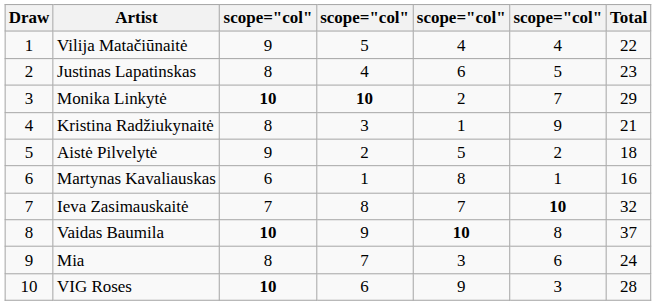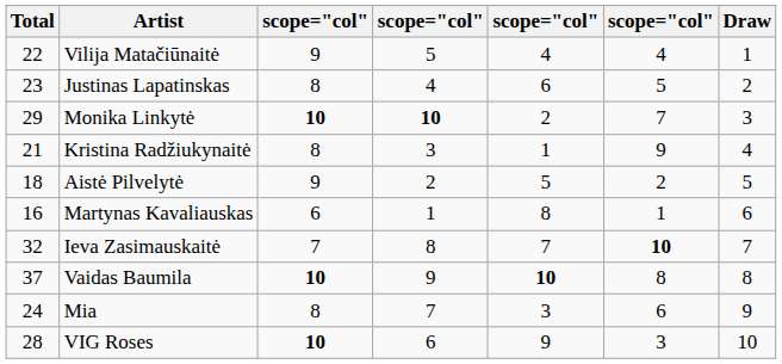columns swapped: Draw <-> Total
